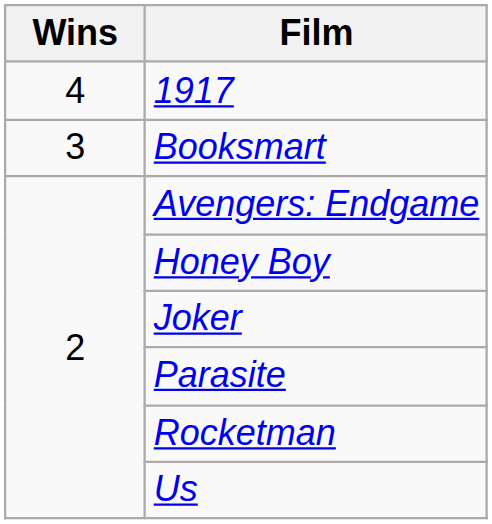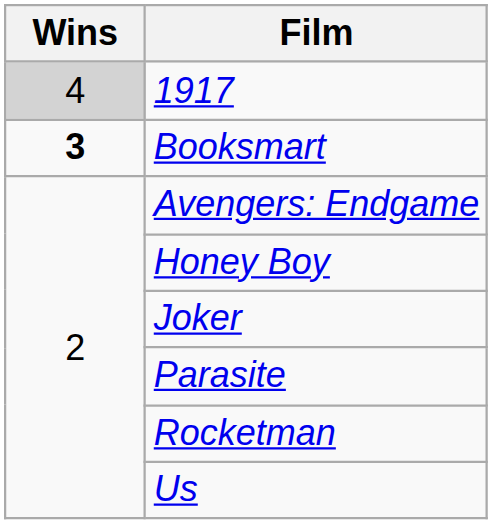1917 | Wins: no background -> lightgrey background
Booksmart | Wins: normal -> bold
